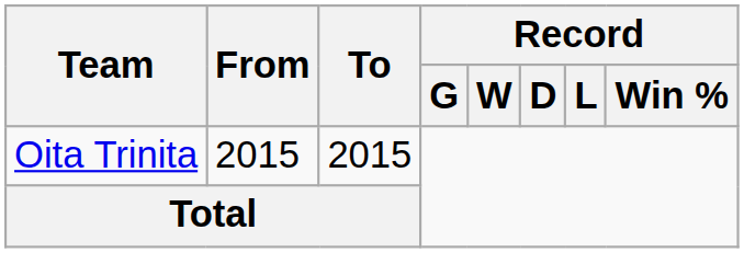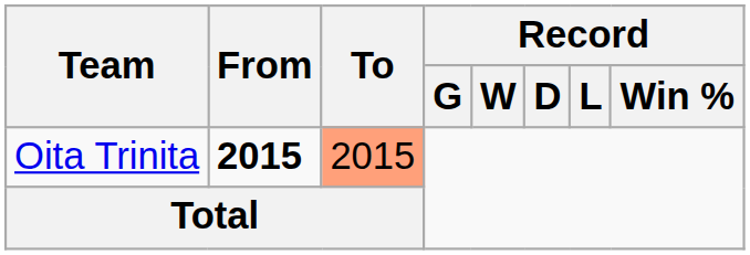Oita Trinita | From: normal -> bold
Oita Trinita | To: no background -> lightsalmon background
